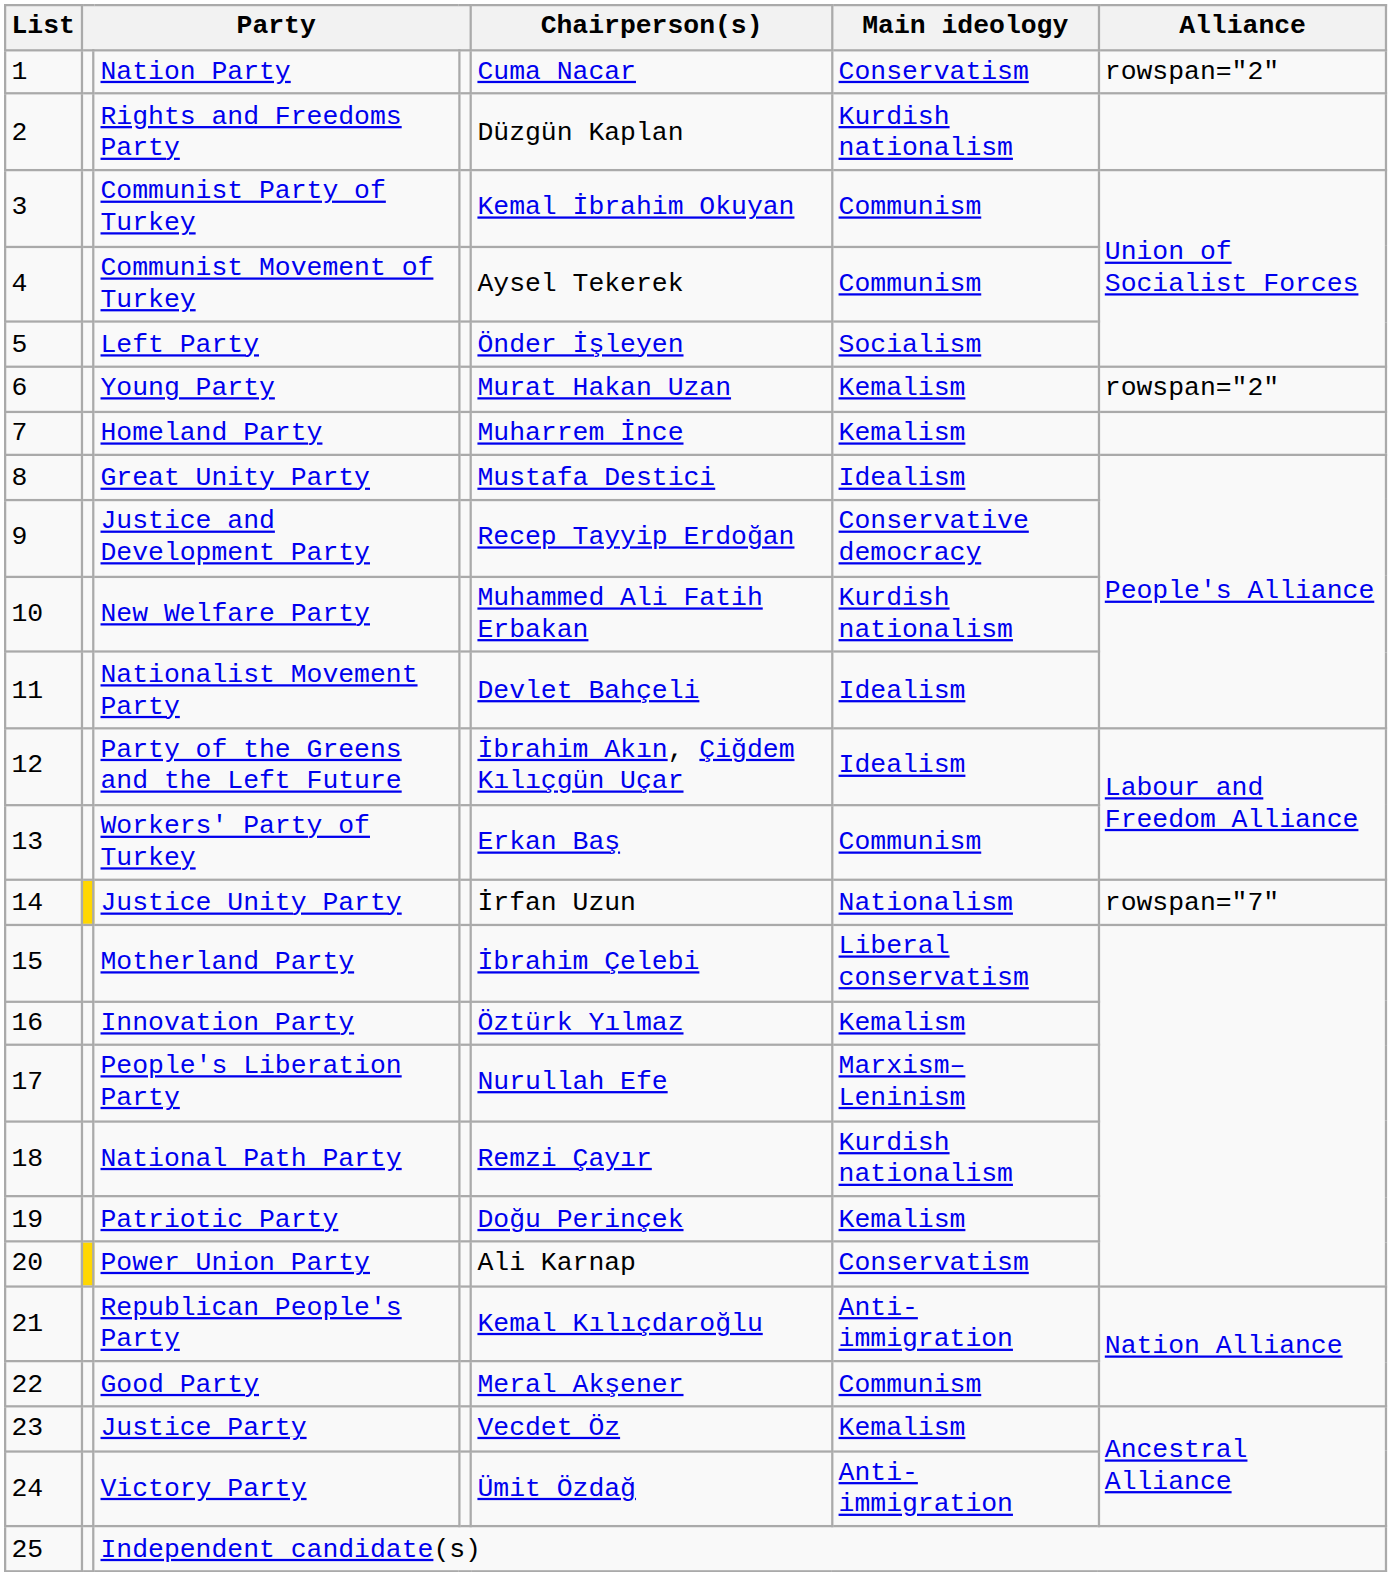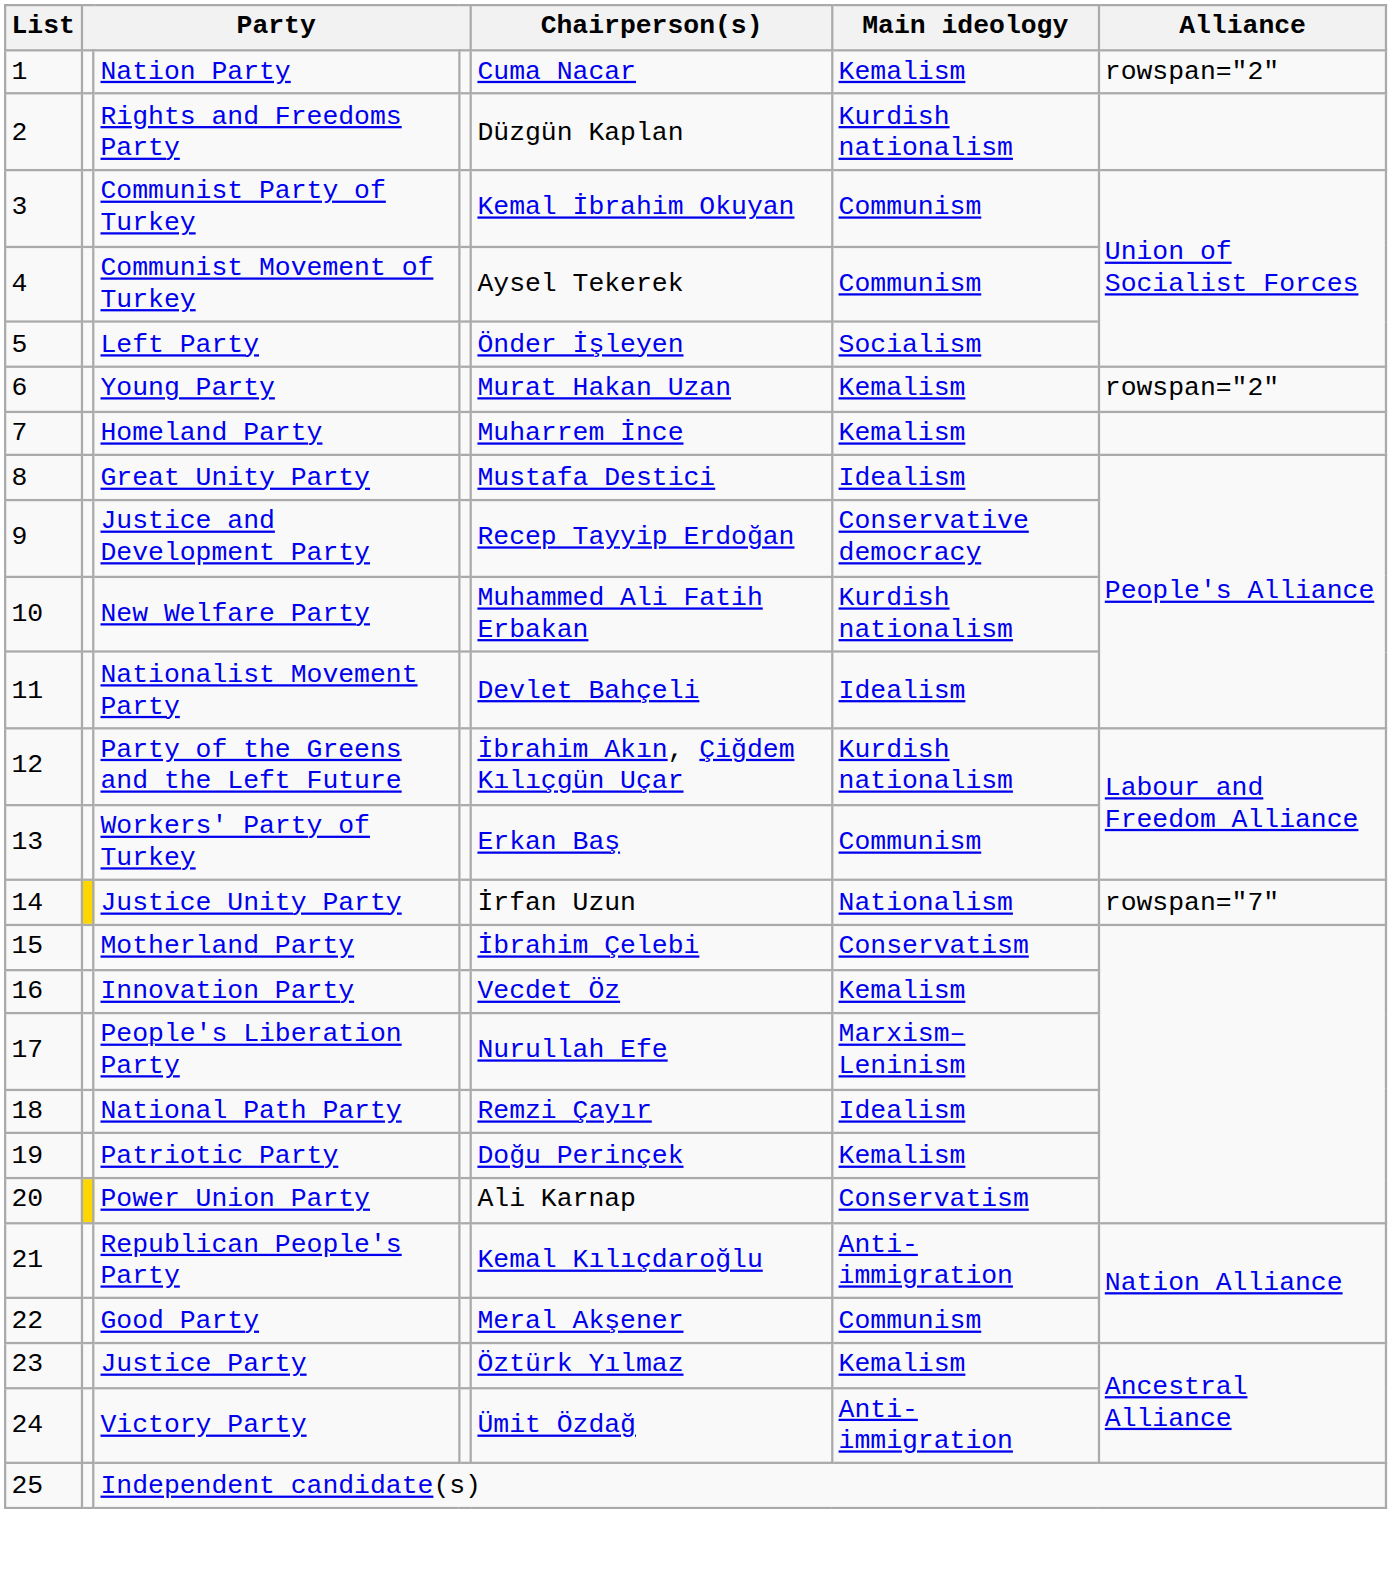Nation Party | Main ideology: Conservatism -> Kemalism
Party of the Greens and the Left Future | Main ideology: Idealism -> Kurdish nationalism
Motherland Party | Main ideology: Liberal conservatism -> Conservatism
Innovation Party | Chairperson(s): Öztürk Yılmaz -> Vecdet Öz
National Path Party | Main ideology: Kurdish nationalism -> Idealism
Justice Party | Chairperson(s): Vecdet Öz -> Öztürk Yılmaz
